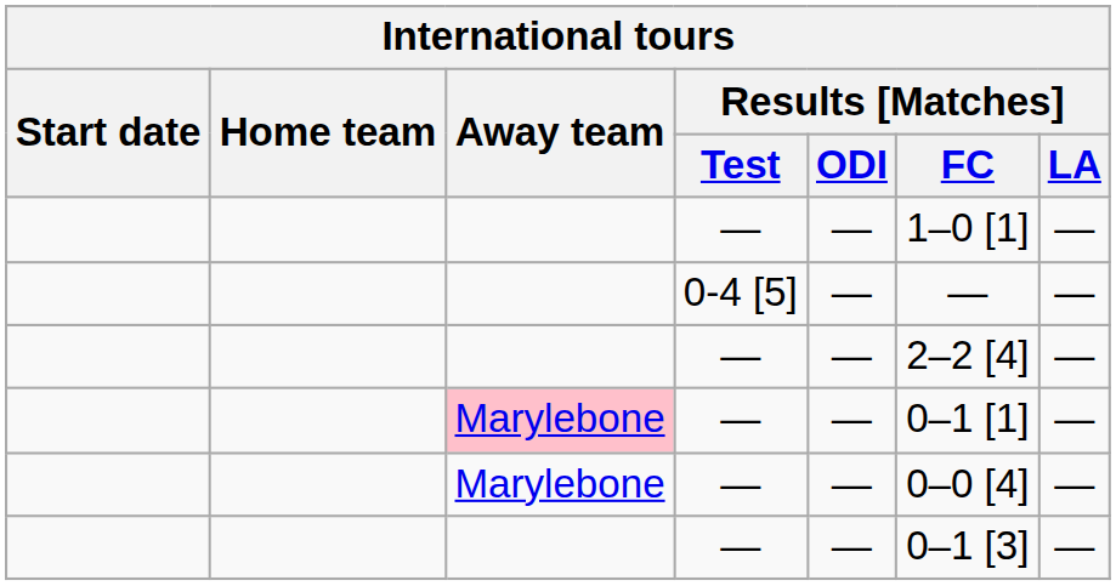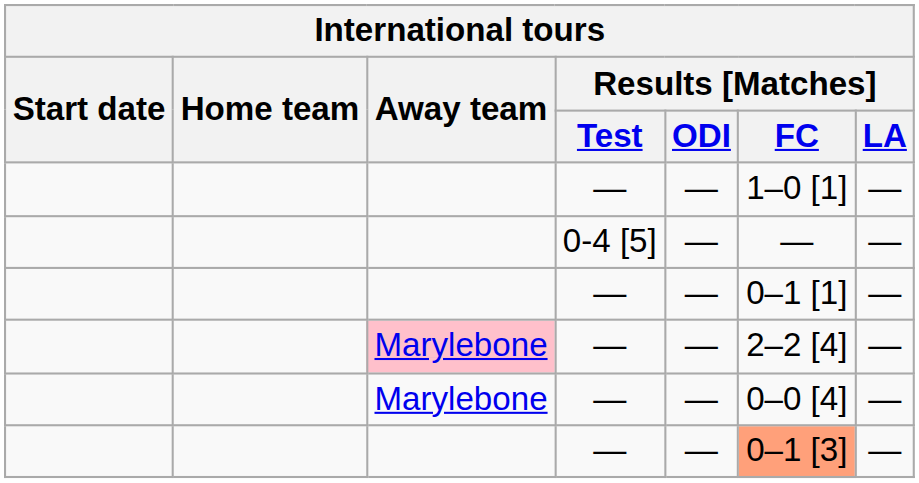row 6 | Results [Matches] / FC: 2–2 [4] -> 0–1 [1]
row 7 | Results [Matches] / FC: 0–1 [1] -> 2–2 [4]
row 9 | Results [Matches] / FC: no background -> lightsalmon background
